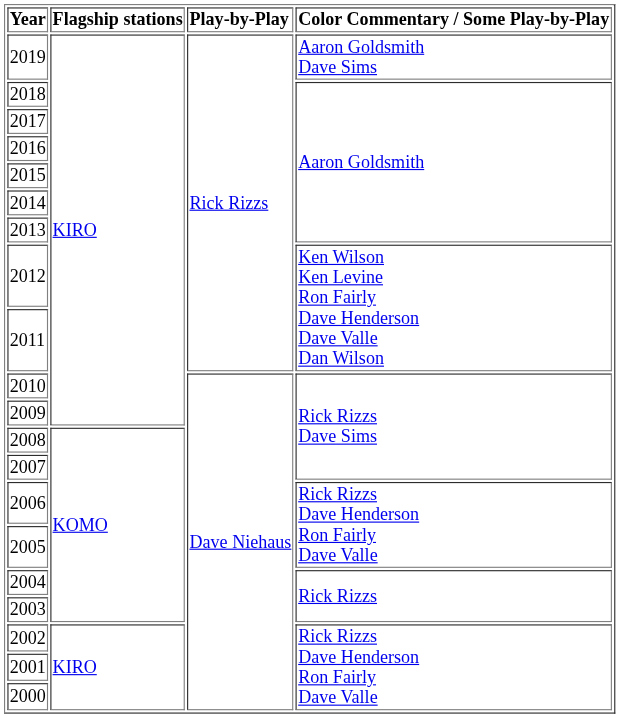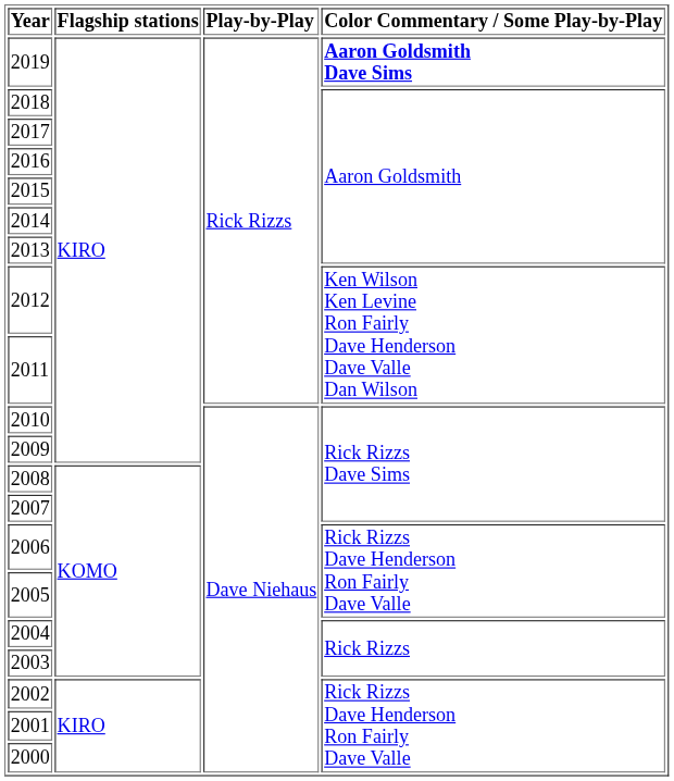2019 | Color Commentary / Some Play-by-Play: normal -> bold
